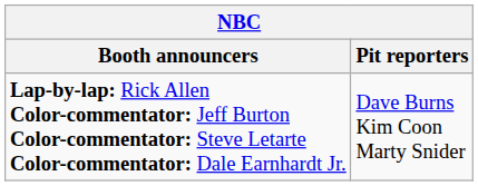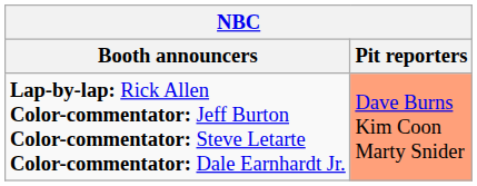row 3 | Pit reporters: no background -> lightsalmon background
